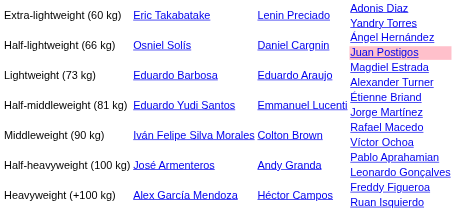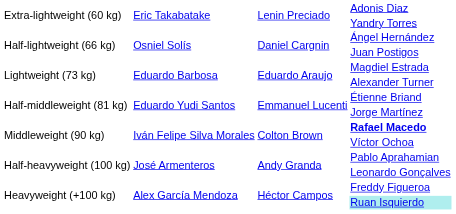Juan Postigos | column 4: pink background -> no background
Rafael Macedo | column 4: normal -> bold
Ruan Isquierdo | column 4: no background -> paleturquoise background
